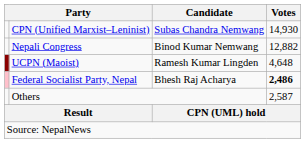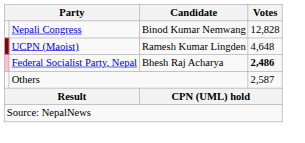- row: CPN (Unified Marxist–Leninist) | Subas Chandra Nemwang | 14,930
Nepali Congress | Votes: 12,882 -> 12,828
